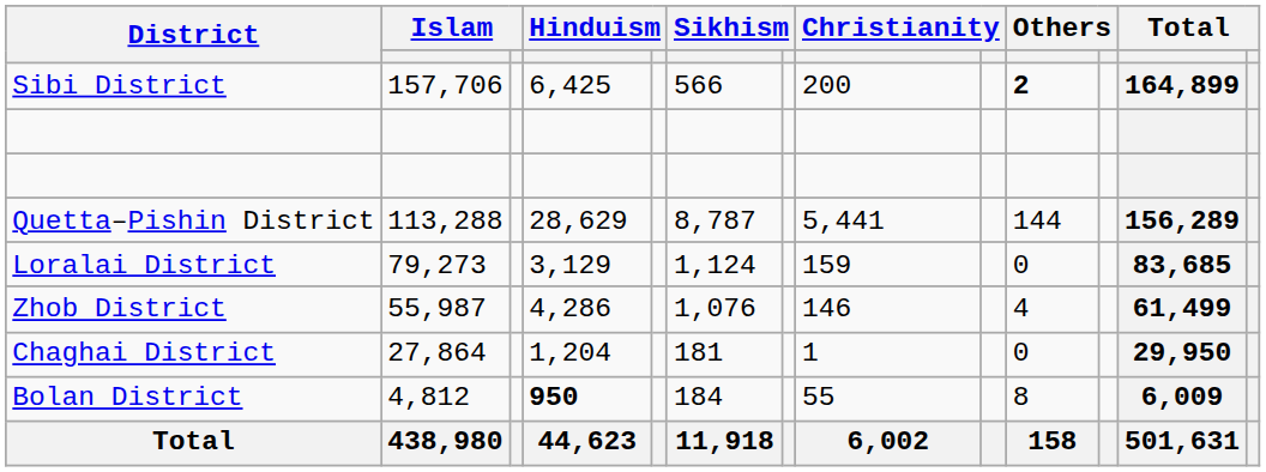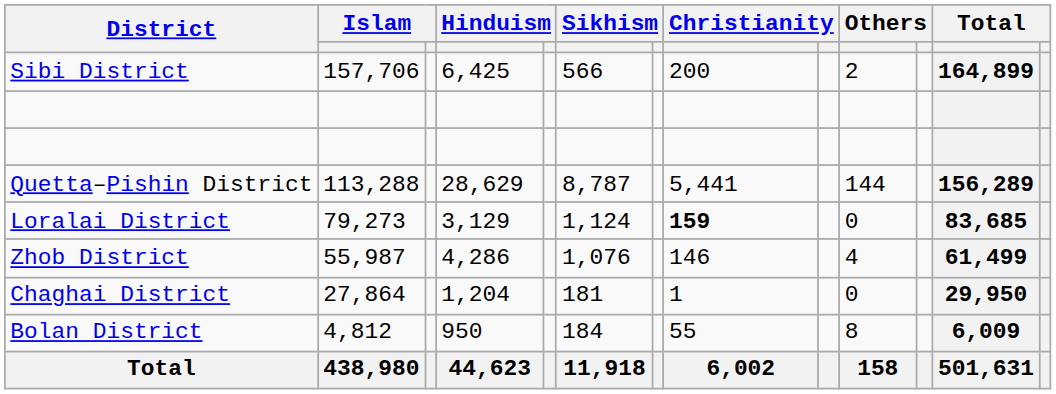Sibi District | column 10: bold -> normal
Loralai District | column 8: normal -> bold
Bolan District | column 4: bold -> normal
